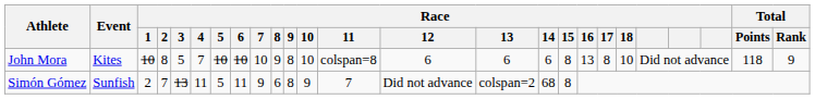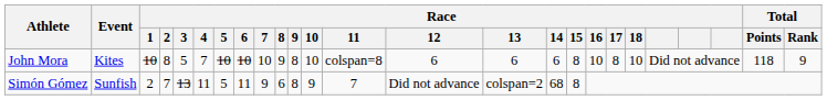John Mora | Race / 16: 13 -> 10
